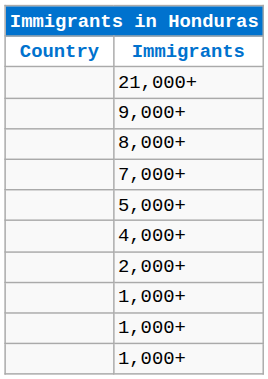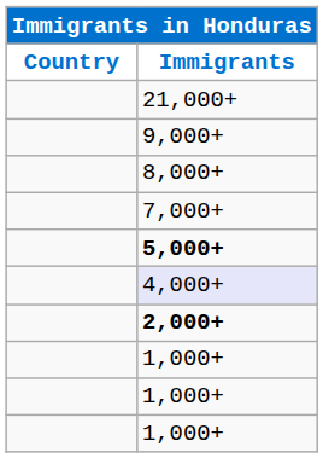5,000+ | Immigrants: normal -> bold
4,000+ | Immigrants: no background -> lavender background
2,000+ | Immigrants: normal -> bold
